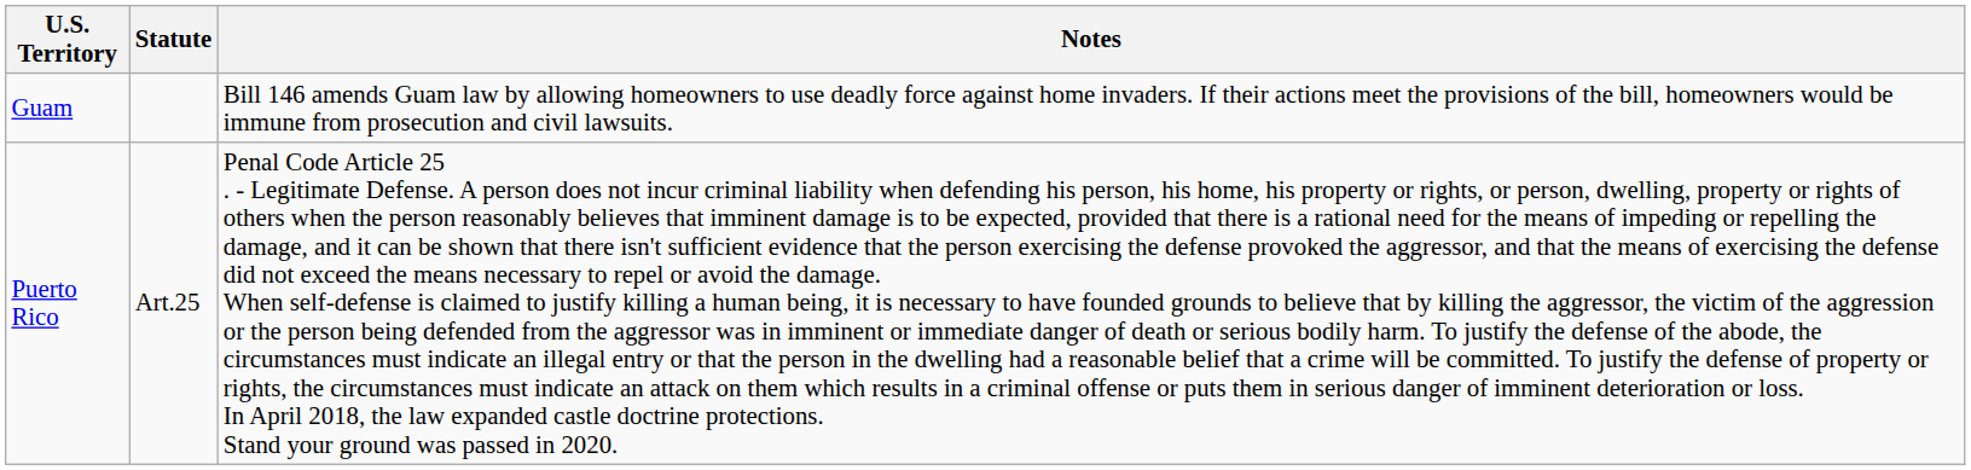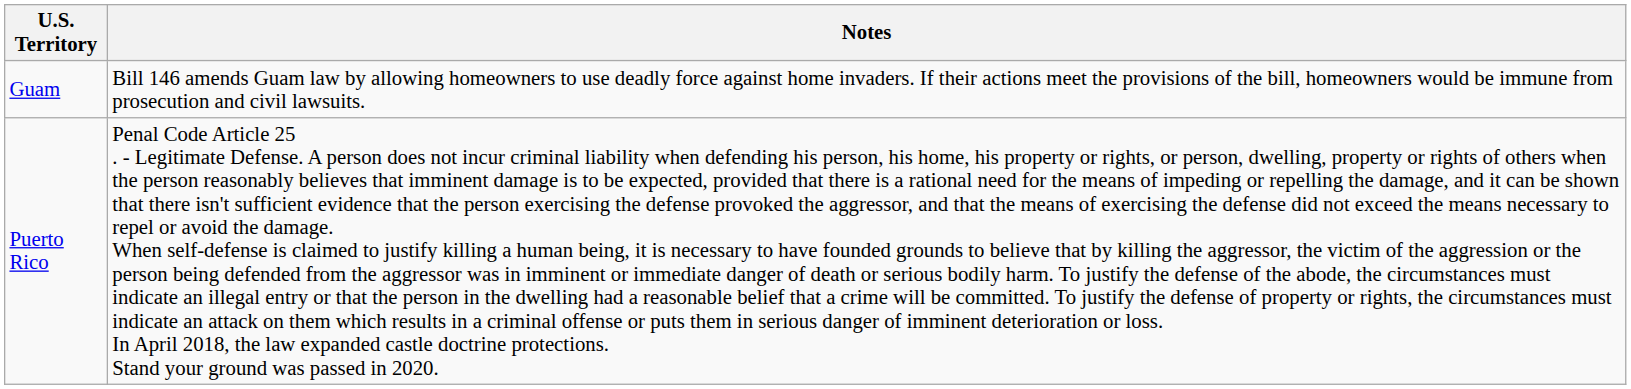- column: Statute | Art.25
